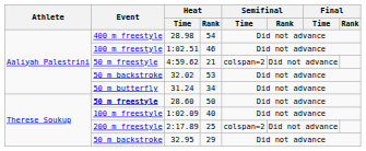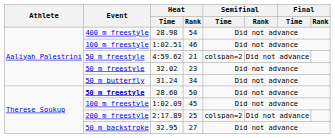32.02 | Event: 50 m backstroke -> 50 m freestyle
32.02 | Heat / Rank: 53 -> 23
1:02.09 | Heat / Rank: 40 -> 45
32.95 | Heat / Rank: 29 -> 27
